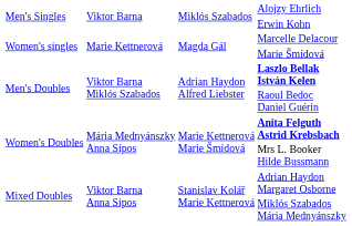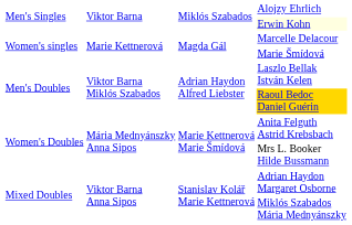Erwin Kohn | column 4: no background -> lightyellow background
Laszlo Bellak István Kelen | column 4: bold -> normal
Raoul Bedoc Daniel Guérin | column 4: no background -> gold background
Anita Felguth Astrid Krebsbach | column 4: bold -> normal
